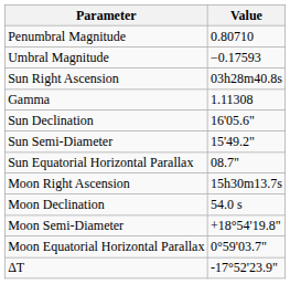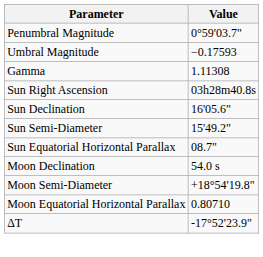Penumbral Magnitude | Value: 0.80710 -> 0°59'03.7"
rows swapped: Gamma <-> Sun Right Ascension
- row: Moon Right Ascension | 15h30m13.7s
Moon Equatorial Horizontal Parallax | Value: 0°59'03.7" -> 0.80710
